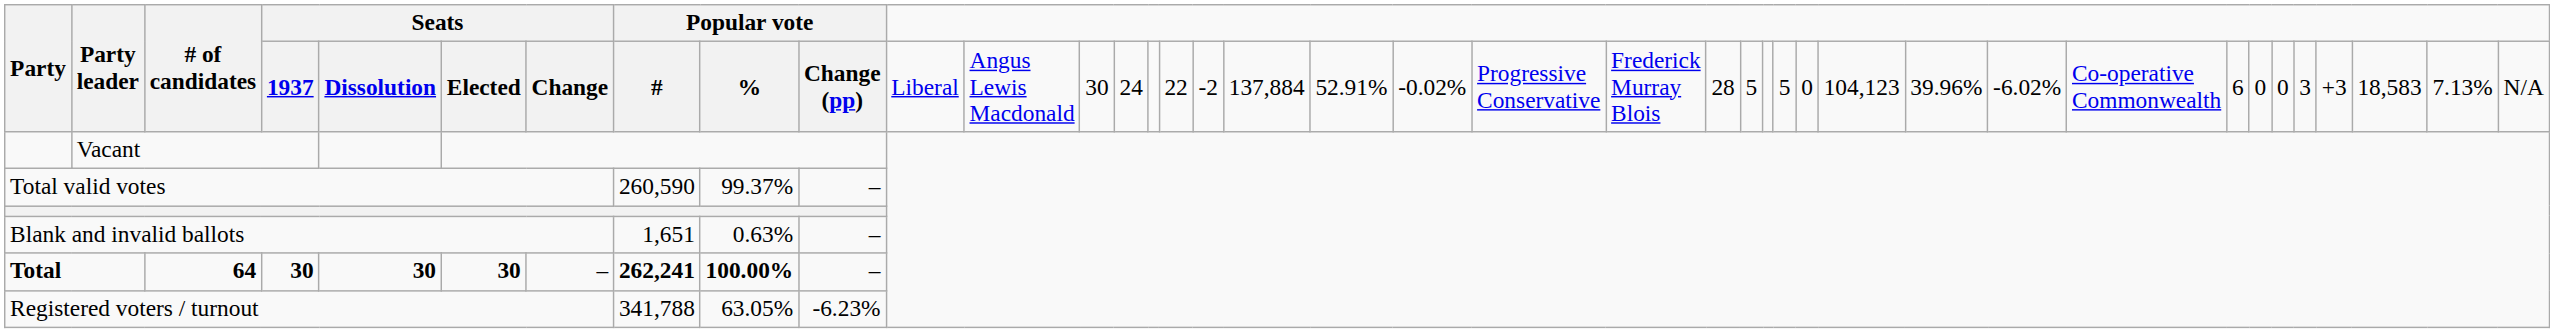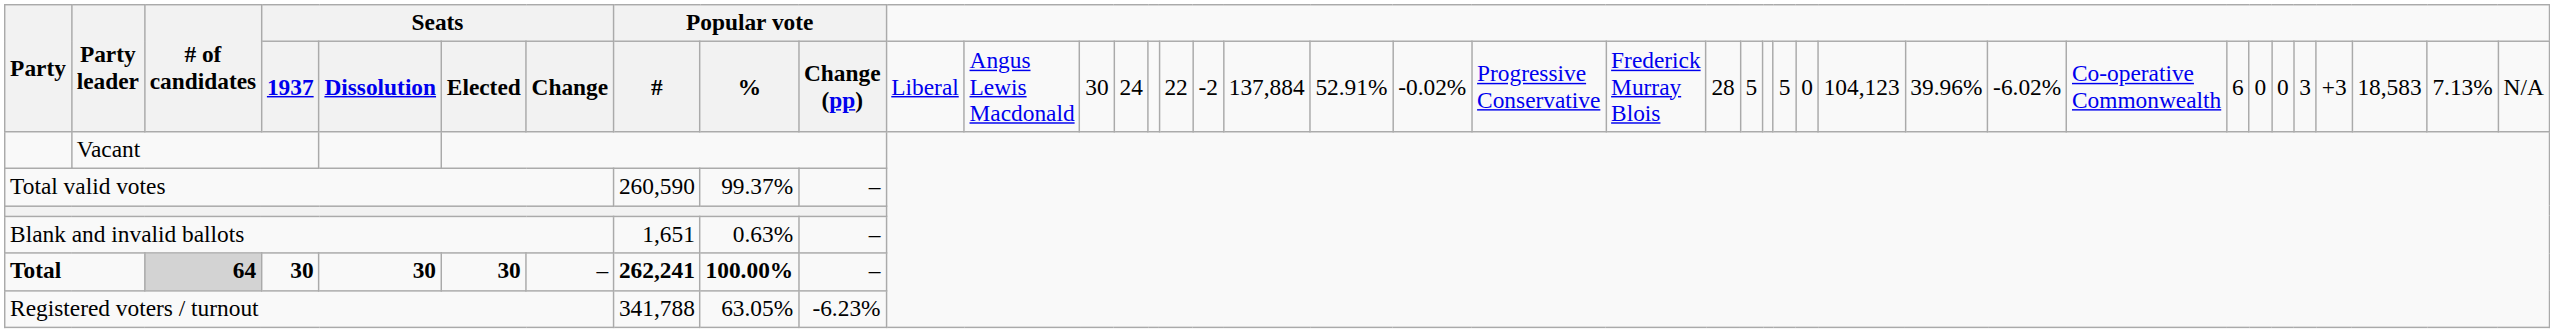Total | # of candidates: no background -> lightgrey background
